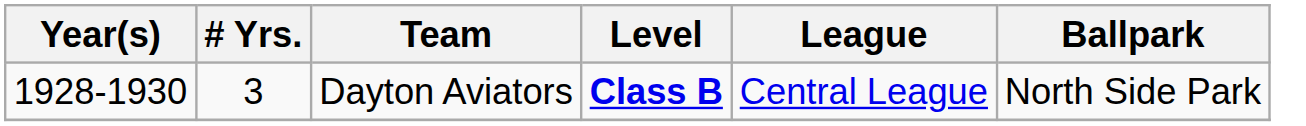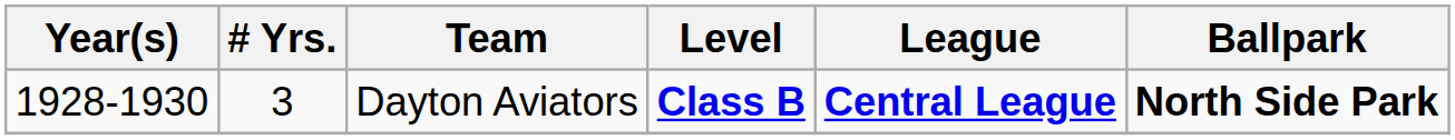Dayton Aviators | League: normal -> bold
Dayton Aviators | Ballpark: normal -> bold
